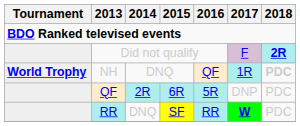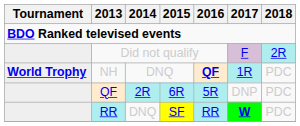Did not qualify | 2018: bold -> normal
NH | 2016: normal -> bold
NH | 2018: bold -> normal
